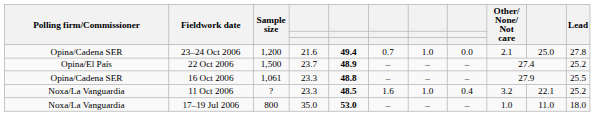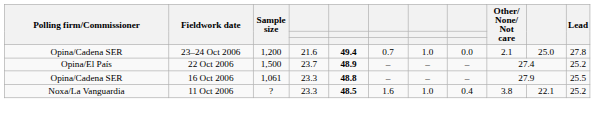11 Oct 2006 | Other/ None/ Not care: 3.2 -> 3.8
- row: Noxa/La Vanguardia | 17–19 Jul 2006 | 800 | 35.0 | 53.0 | – | – | – | 1.0 | 11.0 | 18.0
